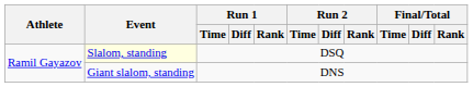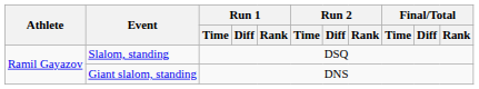Slalom, standing | Event: lightyellow background -> no background
